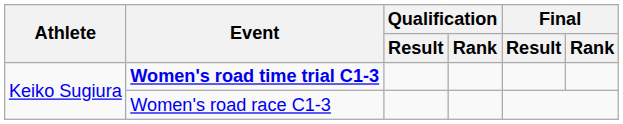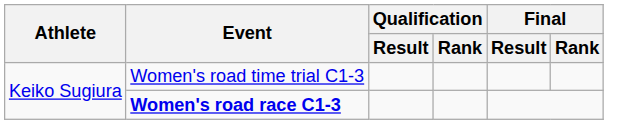Women's road time trial C1-3 | Event: bold -> normal
Women's road race C1-3 | Event: normal -> bold
